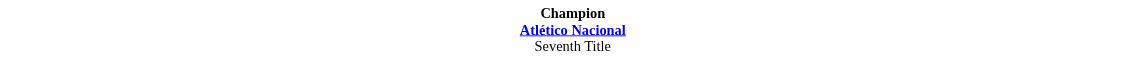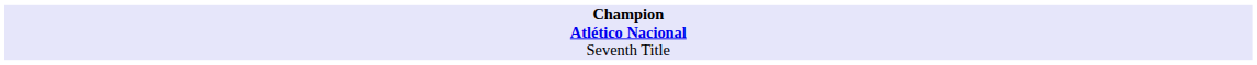row 1 | column 1: no background -> lavender background
